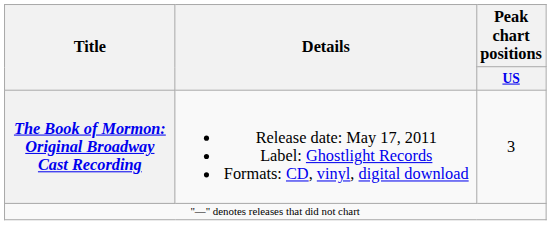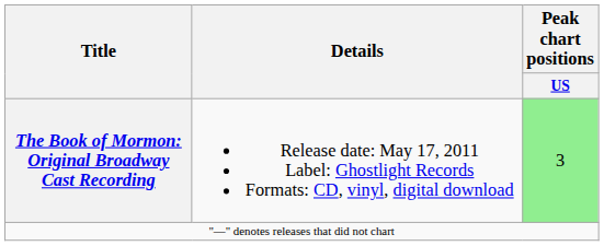The Book of Mormon: Original Broadway Cast Recording | Peak chart positions / US: no background -> lightgreen background
